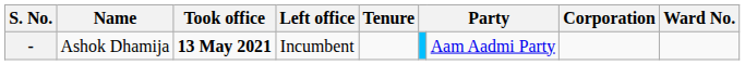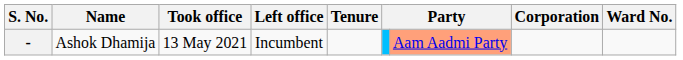- | Took office: bold -> normal
- | column 7: no background -> lightsalmon background
